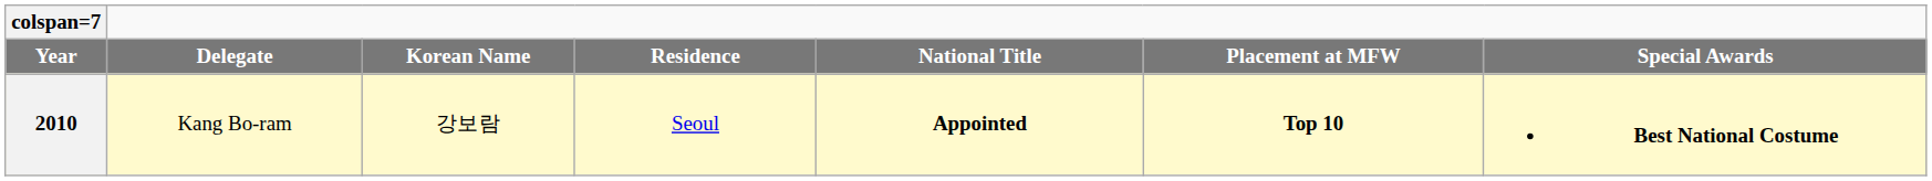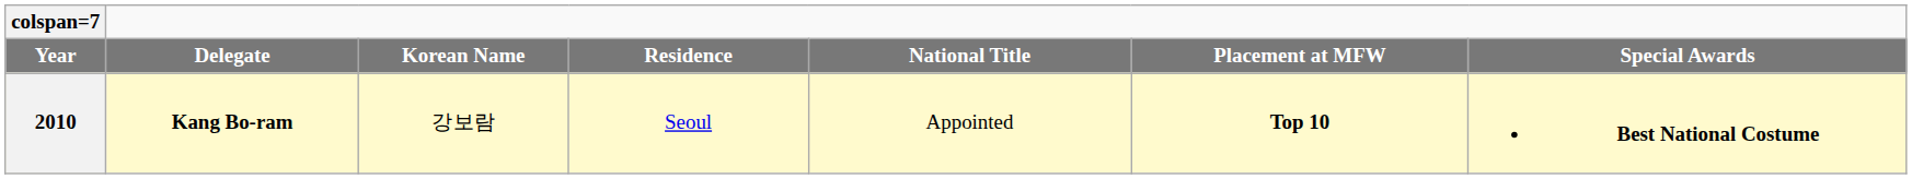2010 | Delegate: normal -> bold
2010 | National Title: bold -> normal
